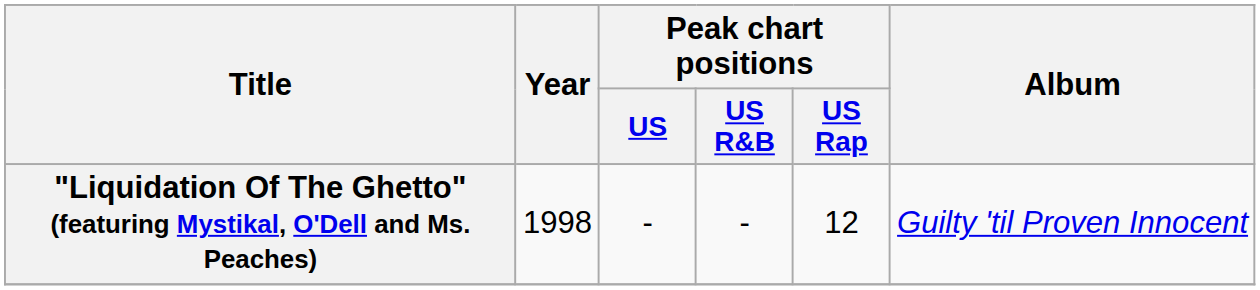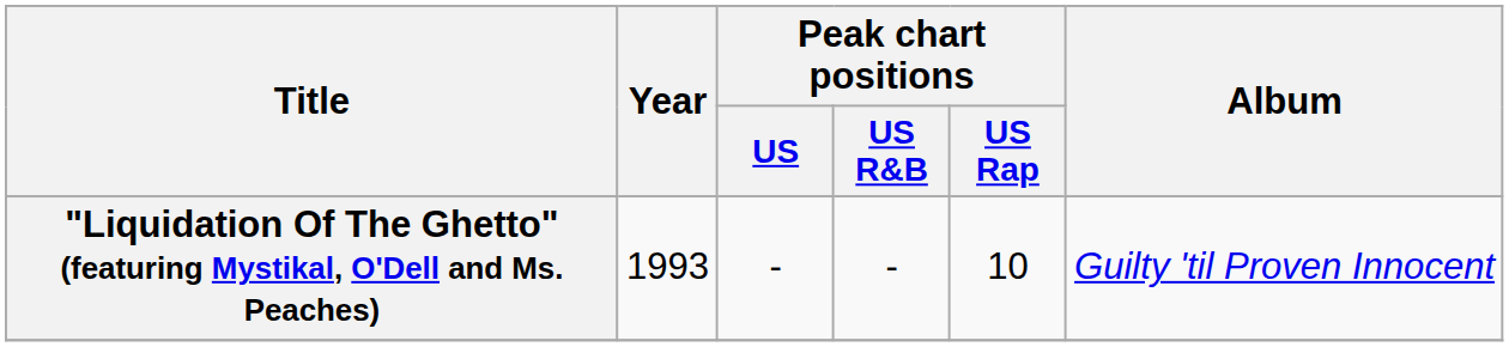row 3 | Year: 1998 -> 1993
row 3 | Peak chart positions / US Rap: 12 -> 10
